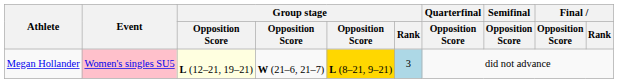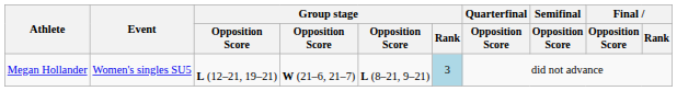Megan Hollander | Event: pink background -> no background
Megan Hollander | column 3: lightyellow background -> no background
Megan Hollander | column 5: gold background -> no background
